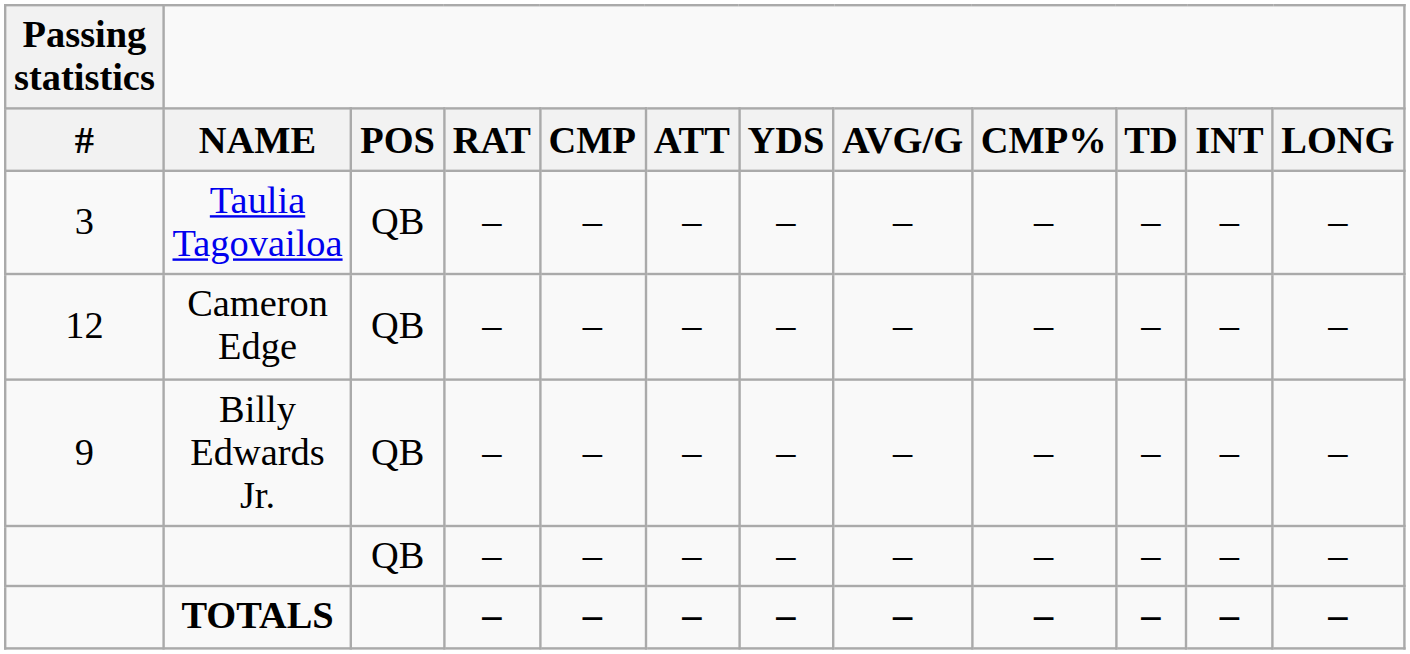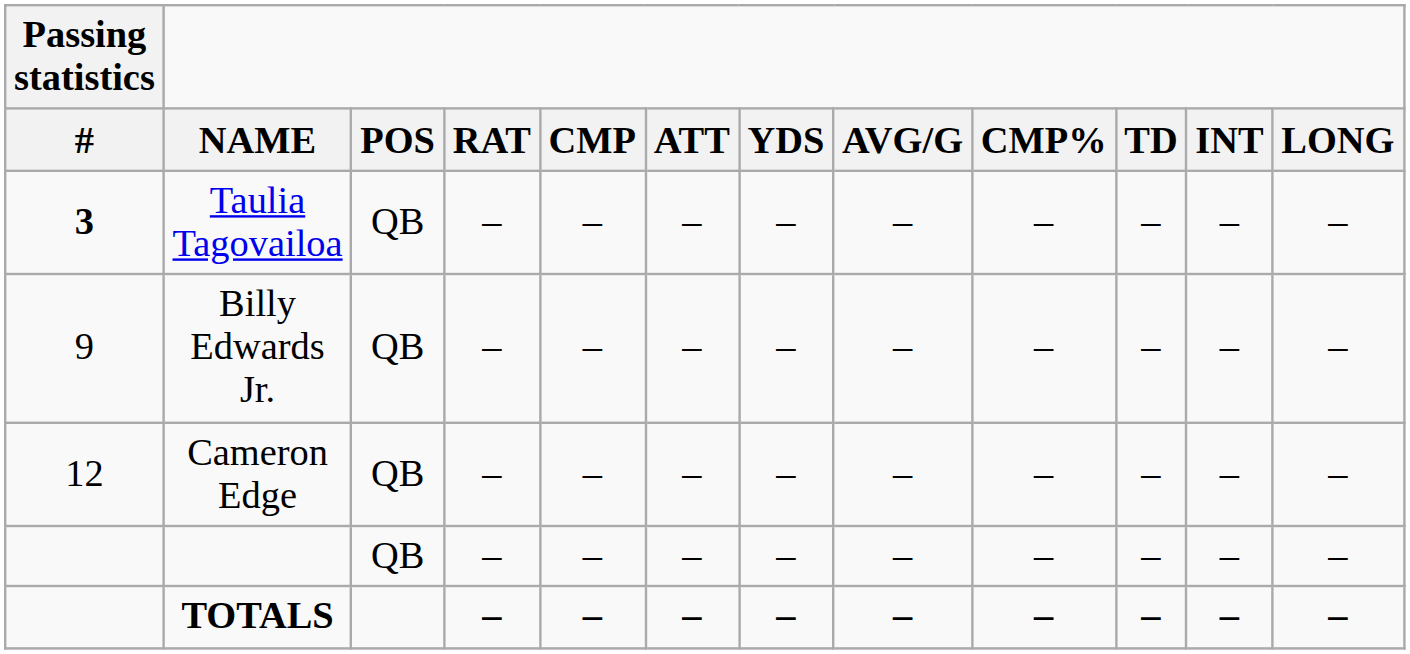Taulia Tagovailoa | Passing statistics / #: normal -> bold
rows swapped: Cameron Edge <-> Billy Edwards Jr.
